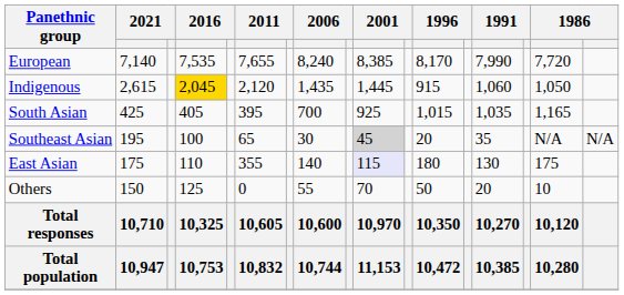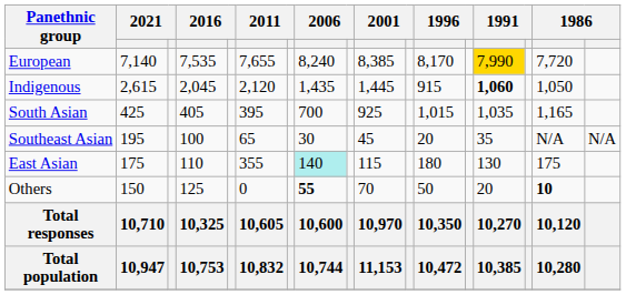European | column 14: no background -> gold background
Indigenous | column 4: gold background -> no background
Indigenous | column 14: normal -> bold
Southeast Asian | column 10: lightgrey background -> no background
East Asian | column 8: no background -> paleturquoise background
East Asian | column 10: lavender background -> no background
Others | column 8: normal -> bold
Others | column 16: normal -> bold
